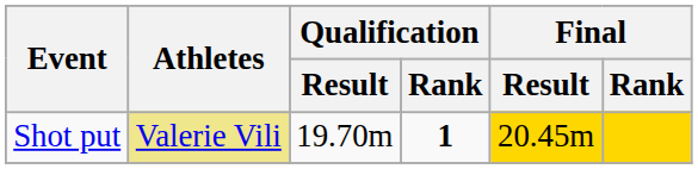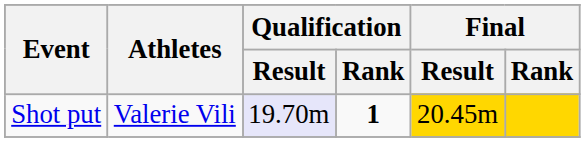Shot put | Athletes: khaki background -> no background
Shot put | Qualification / Result: no background -> lavender background
